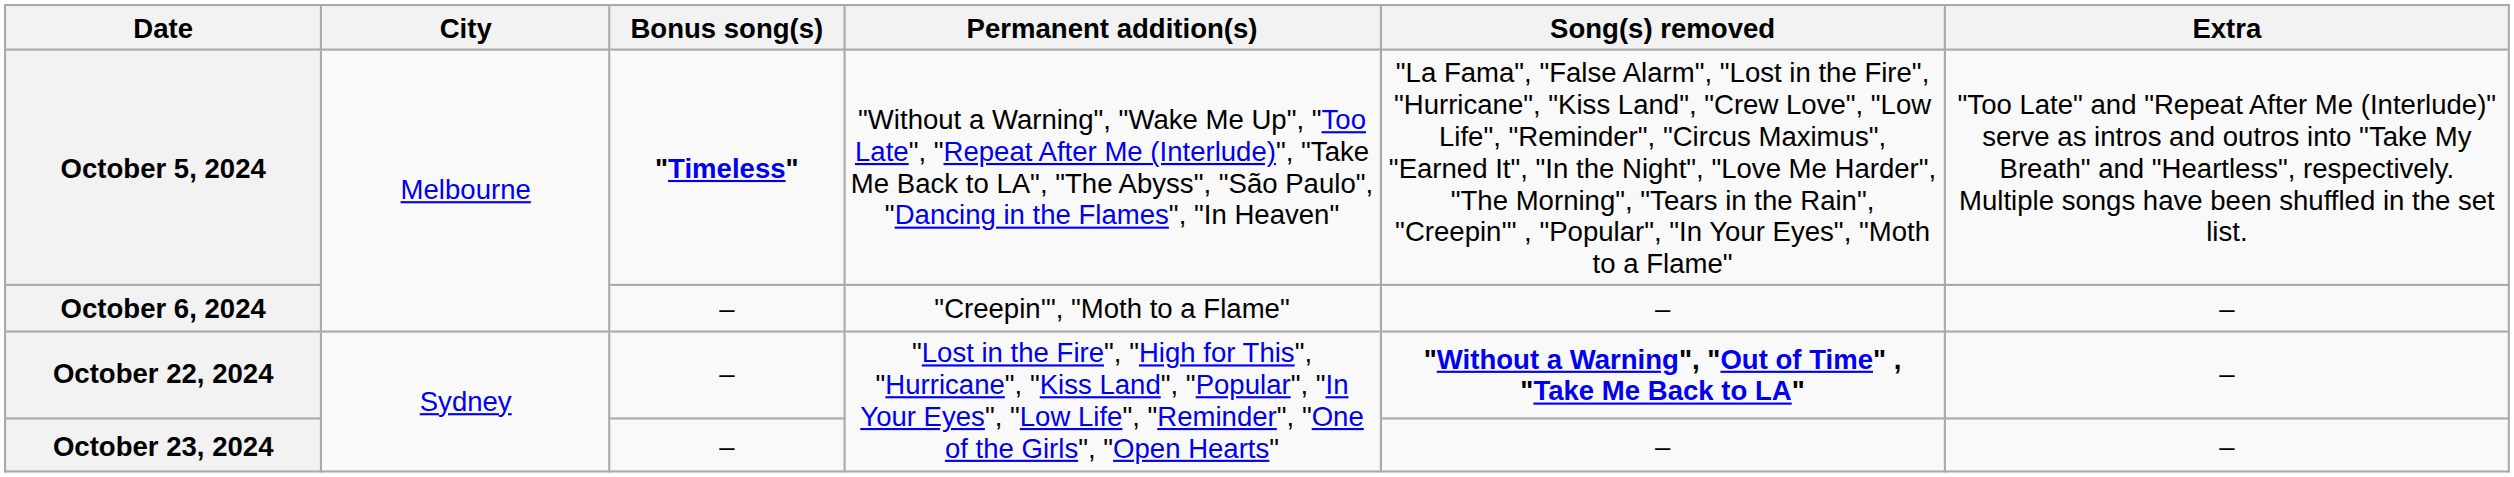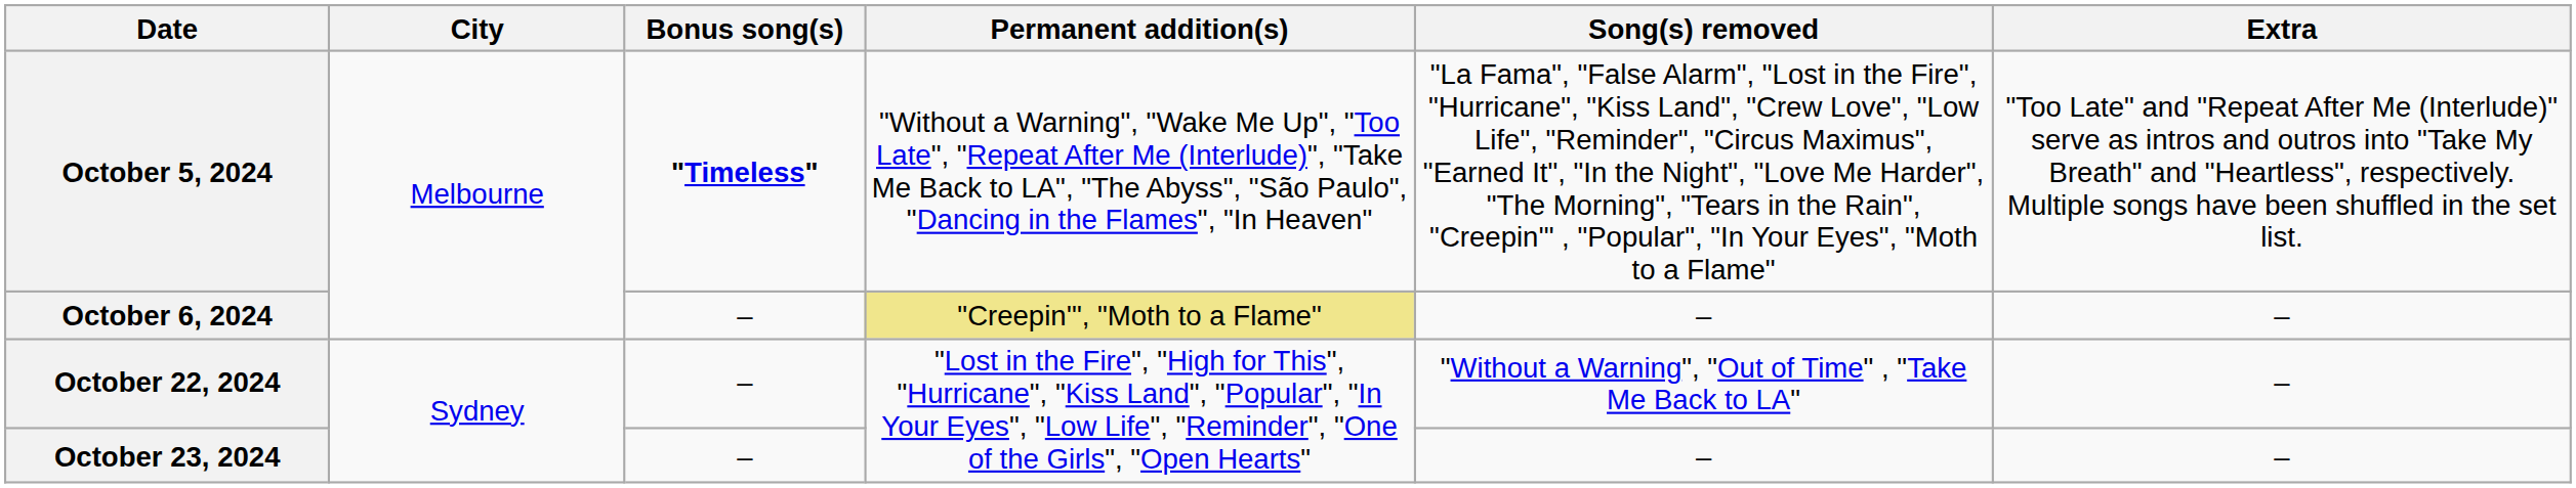October 6, 2024 | Permanent addition(s): no background -> khaki background
October 22, 2024 | Song(s) removed: bold -> normal
